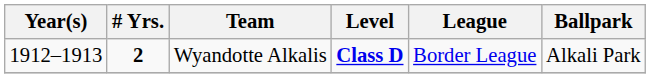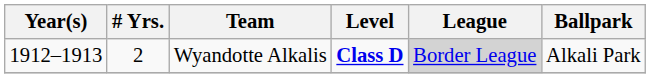Wyandotte Alkalis | # Yrs.: bold -> normal
Wyandotte Alkalis | League: no background -> lightgrey background
